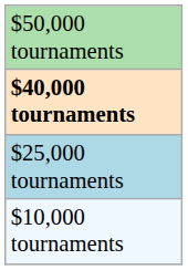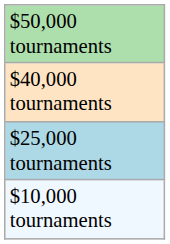row 2 | column 1: bold -> normal
